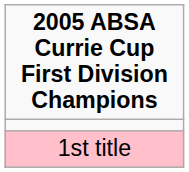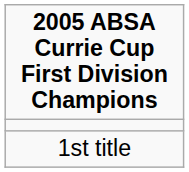row 3 | column 1: pink background -> no background
